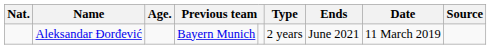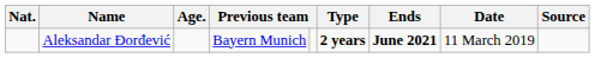Aleksandar Đorđević | Type: normal -> bold
Aleksandar Đorđević | Ends: normal -> bold
